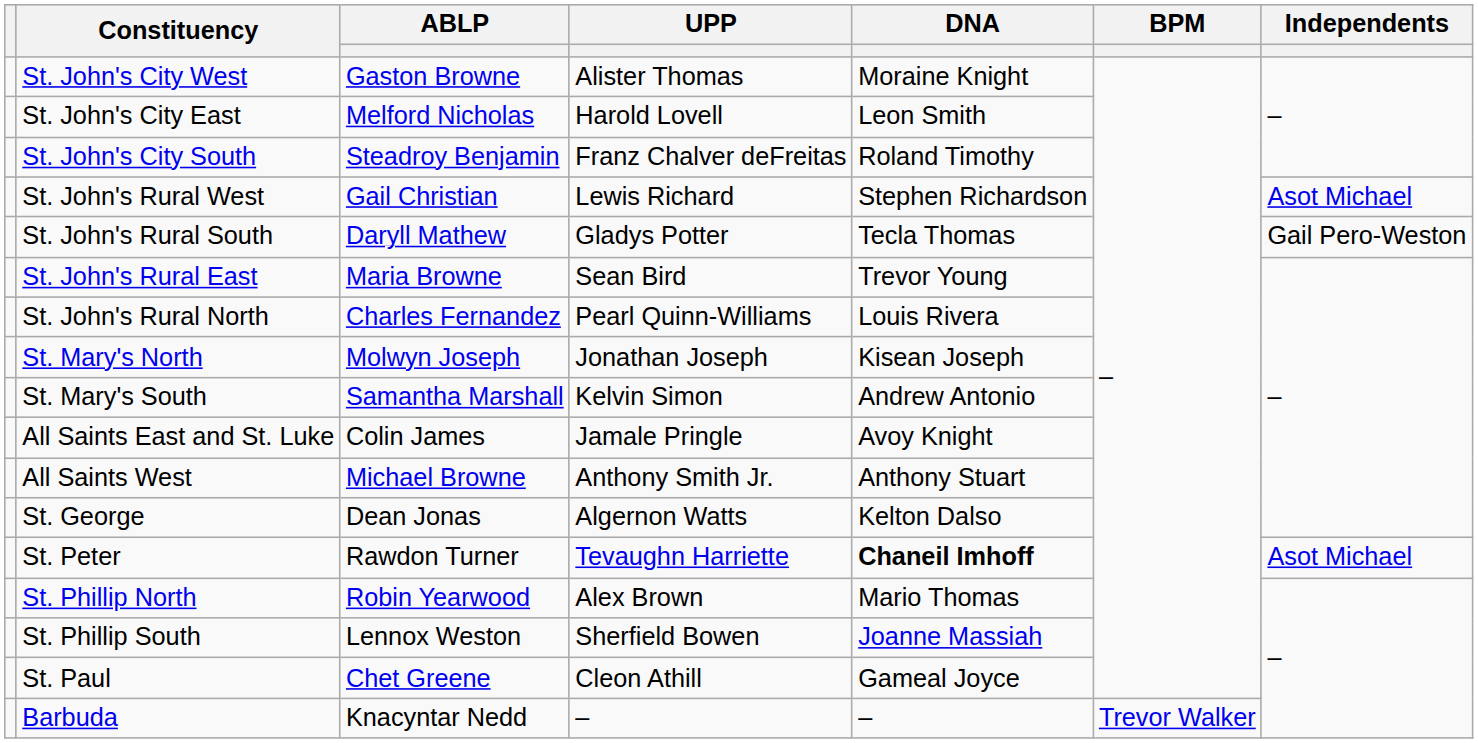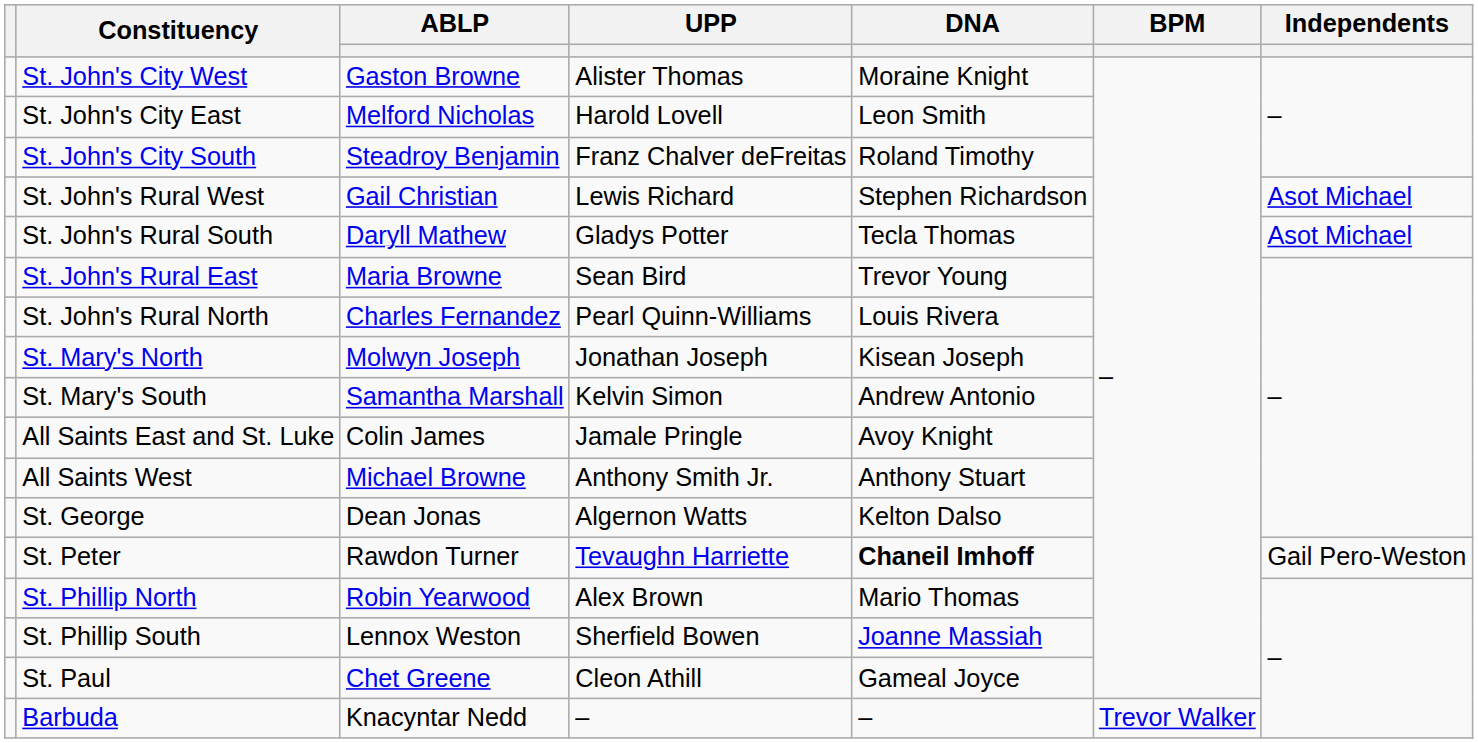St. John's Rural South | Independents: Gail Pero-Weston -> Asot Michael
St. Peter | Independents: Asot Michael -> Gail Pero-Weston
